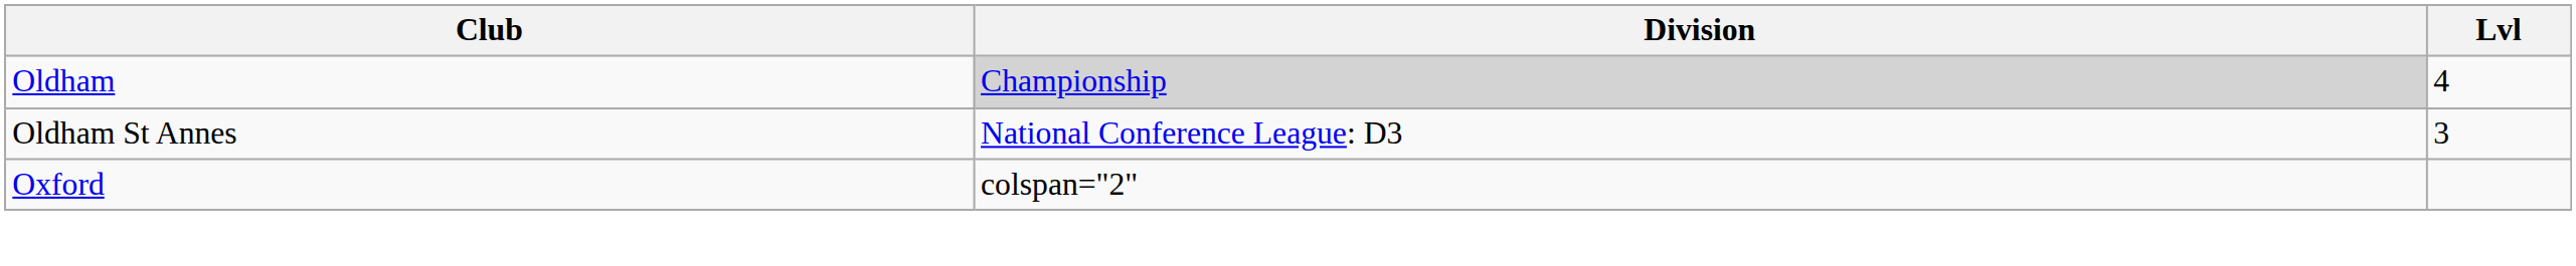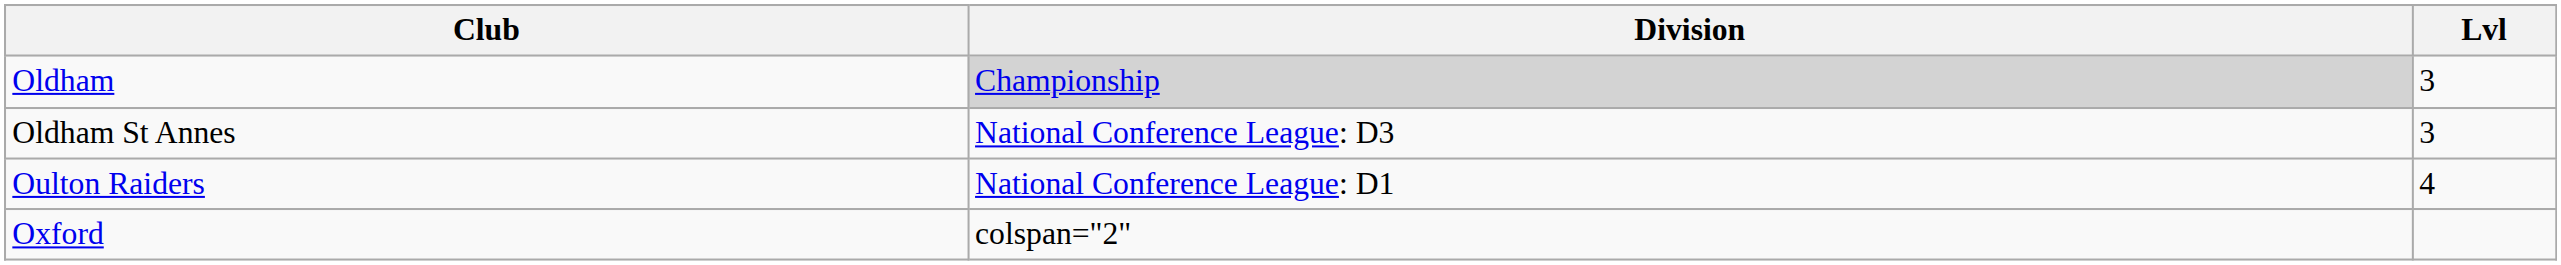Oldham | Lvl: 4 -> 3
+ row: Oulton Raiders | National Conference League: D1 | 4
